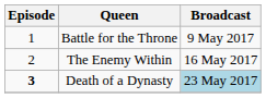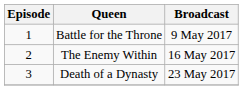Death of a Dynasty | Episode: bold -> normal
Death of a Dynasty | Broadcast: lightblue background -> no background
